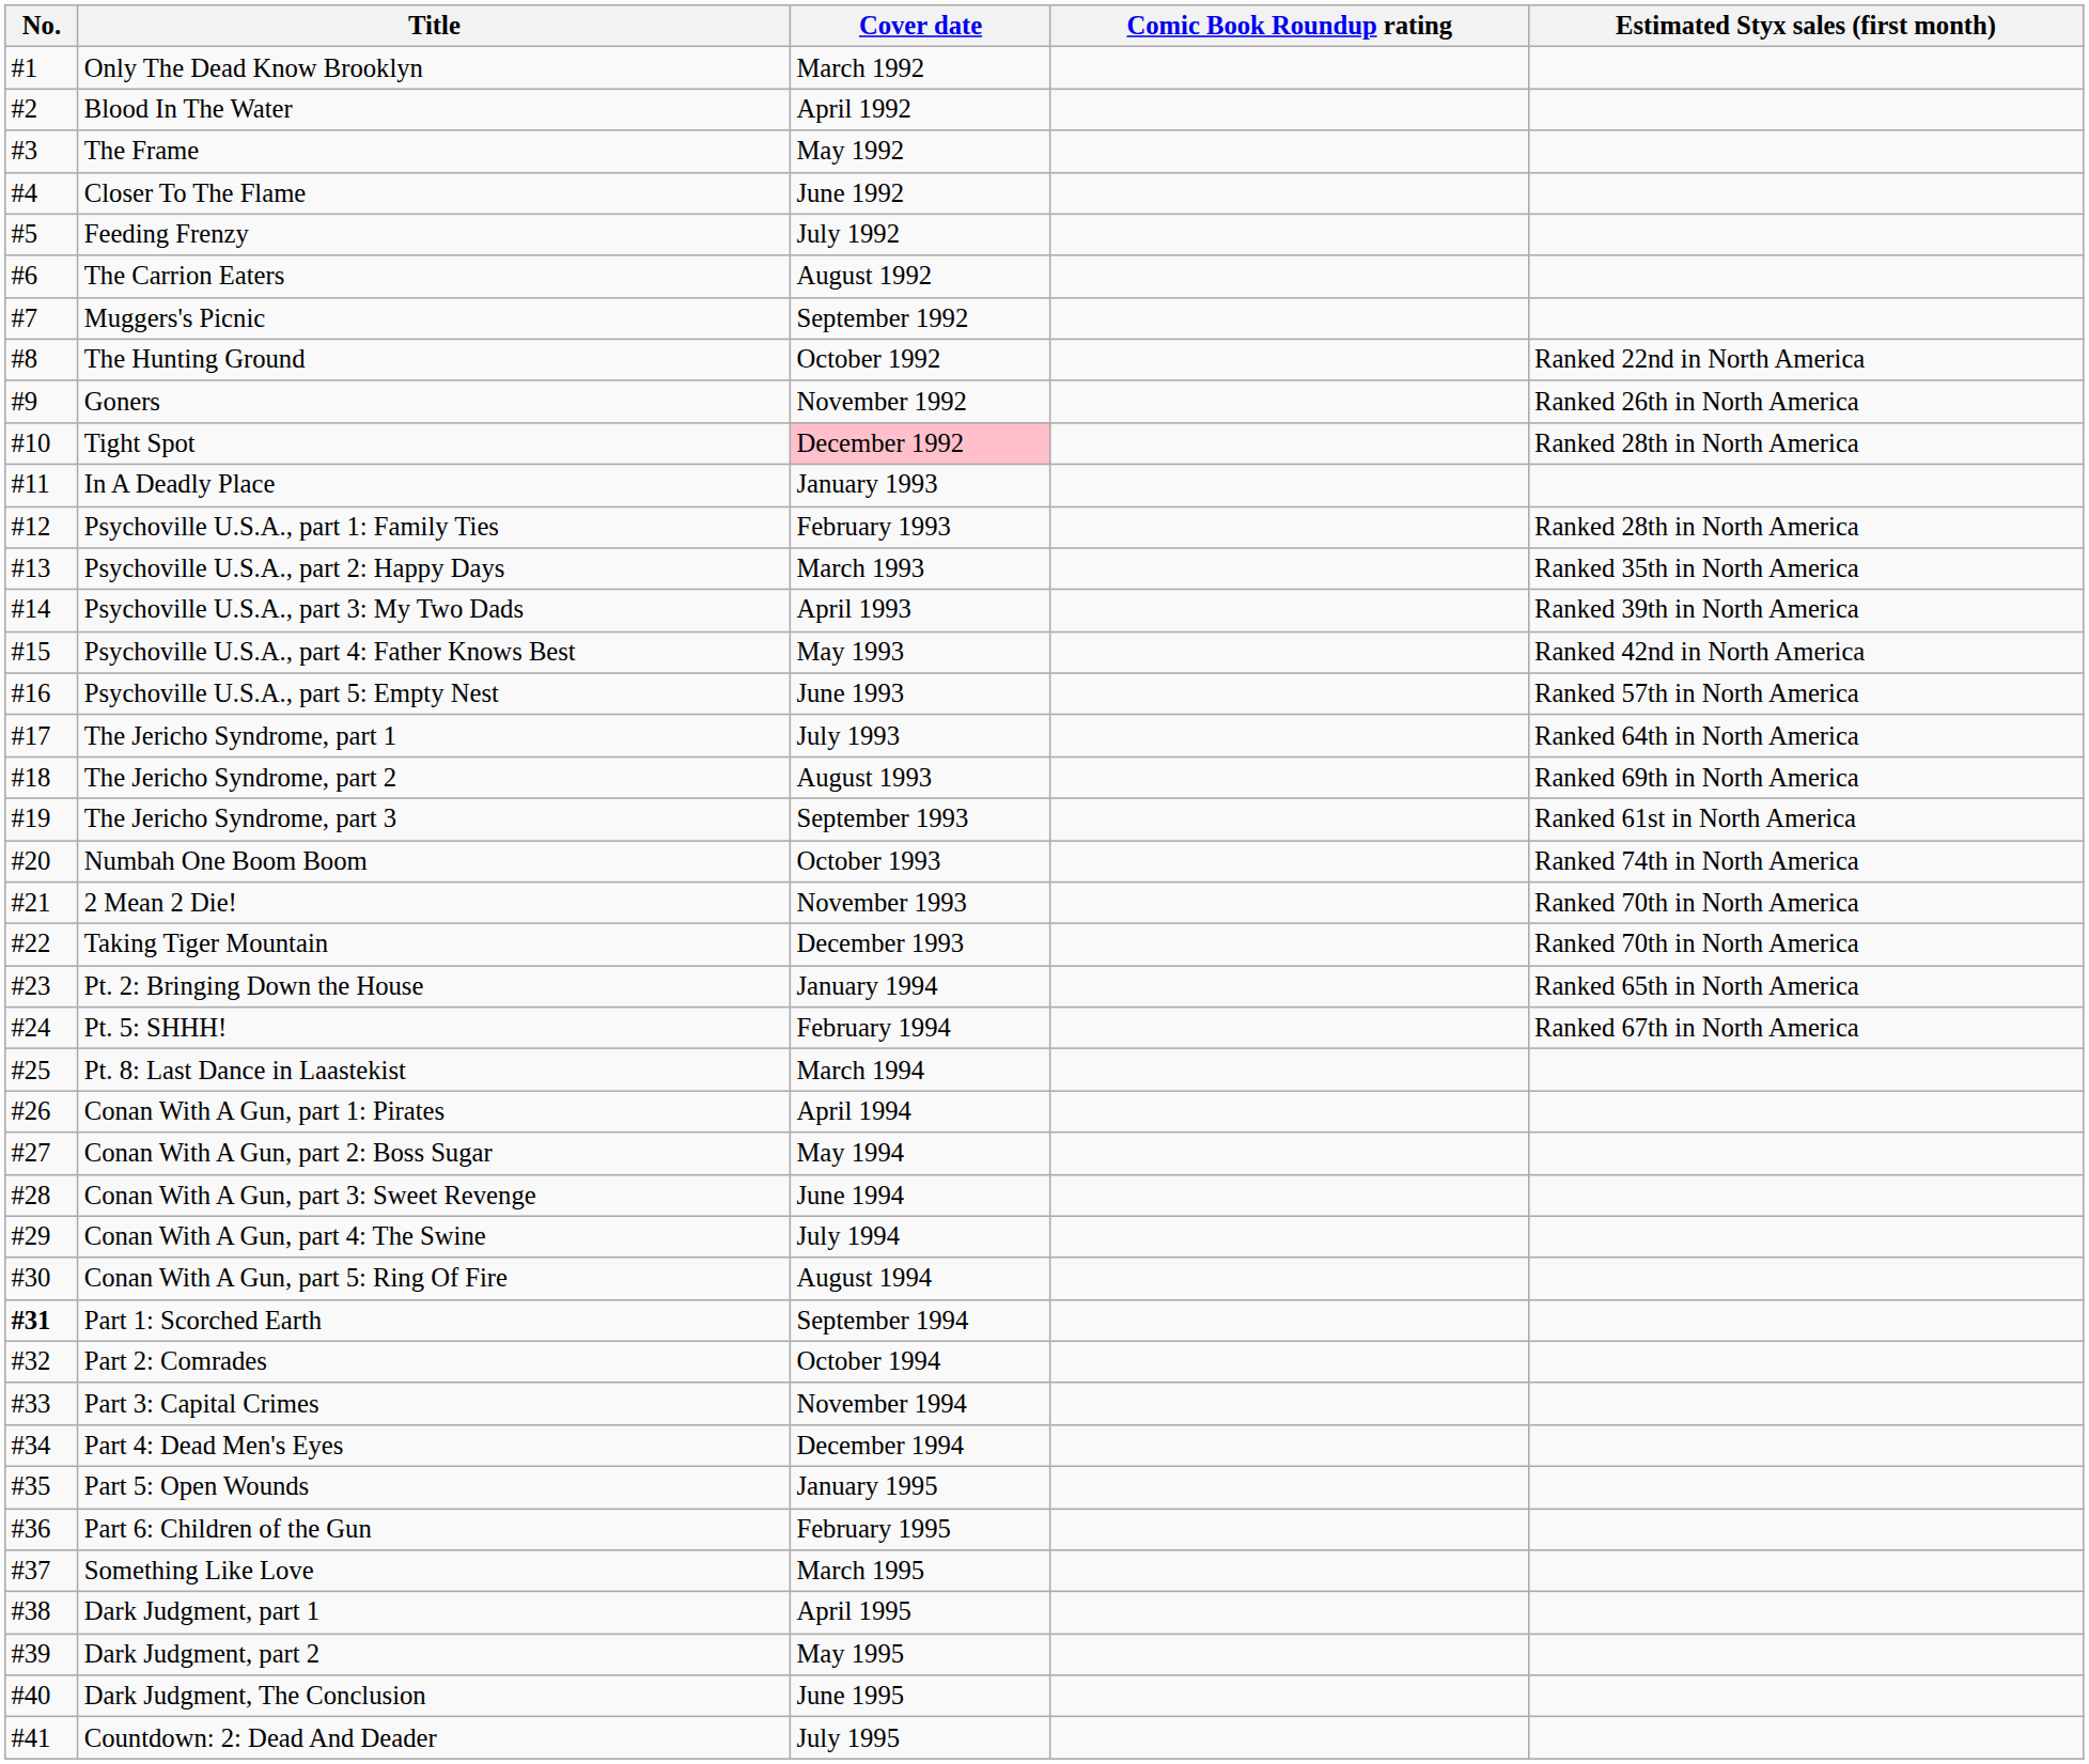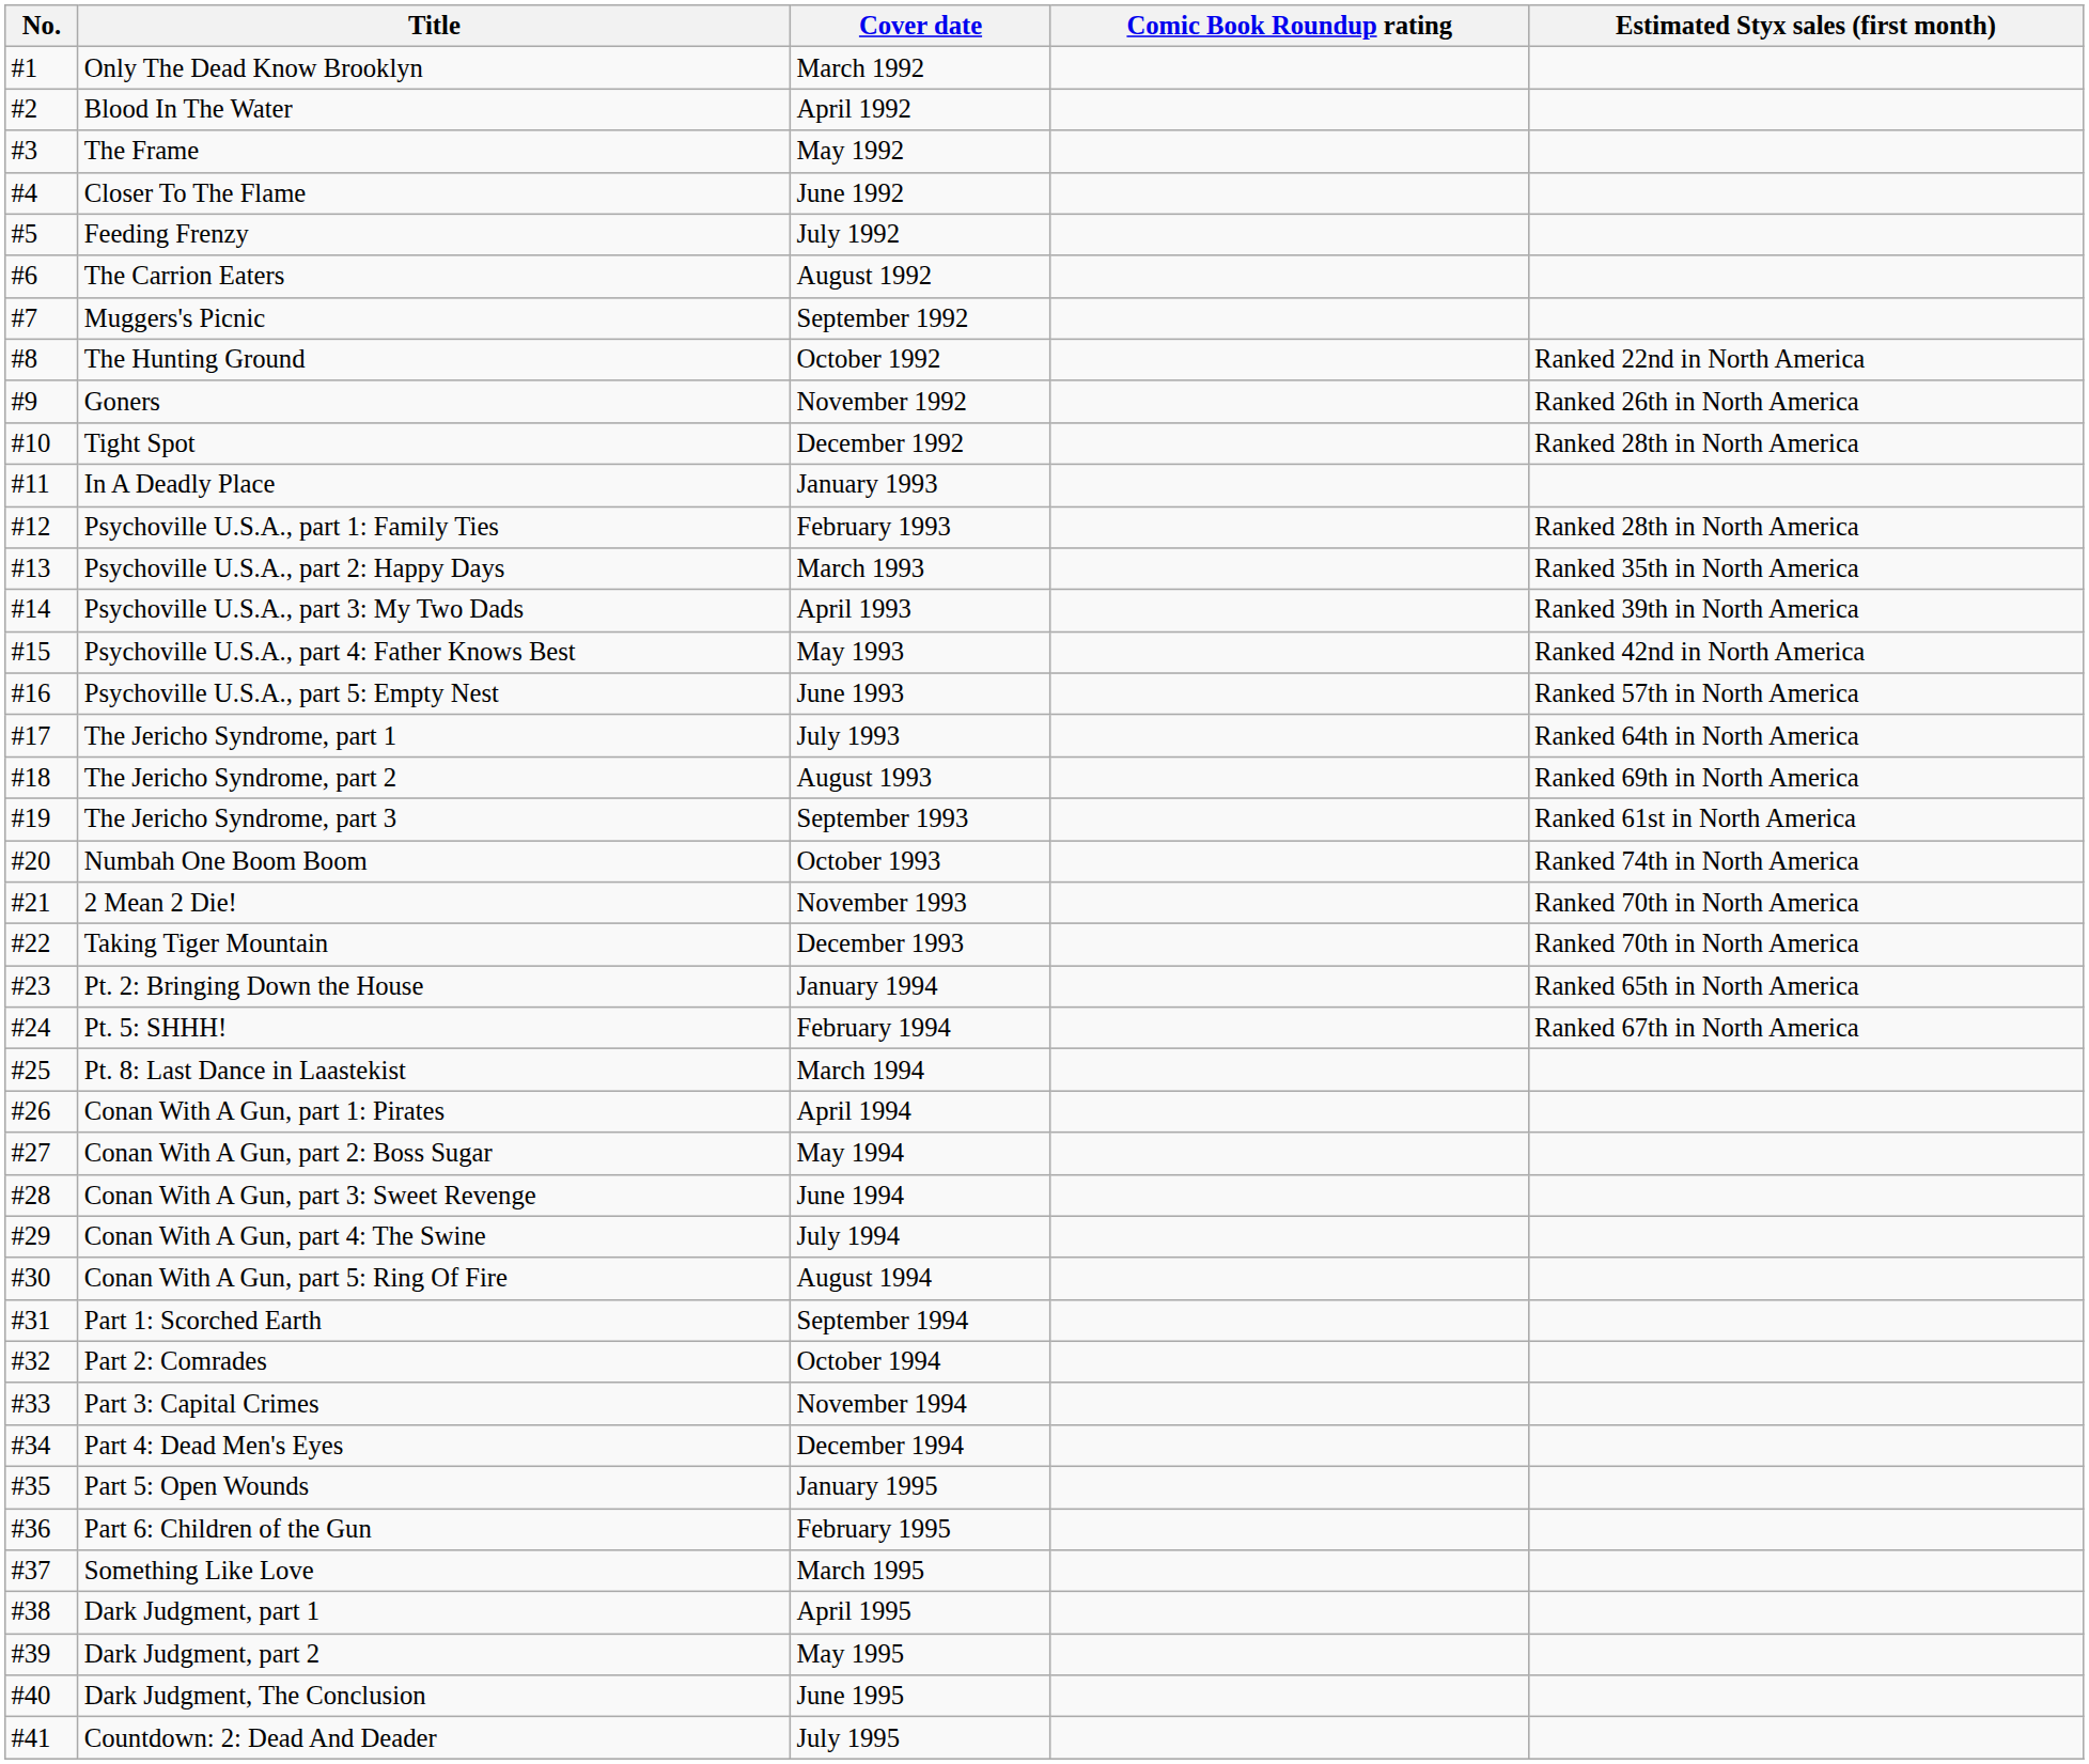Tight Spot | Cover date: pink background -> no background
Part 1: Scorched Earth | No.: bold -> normal
